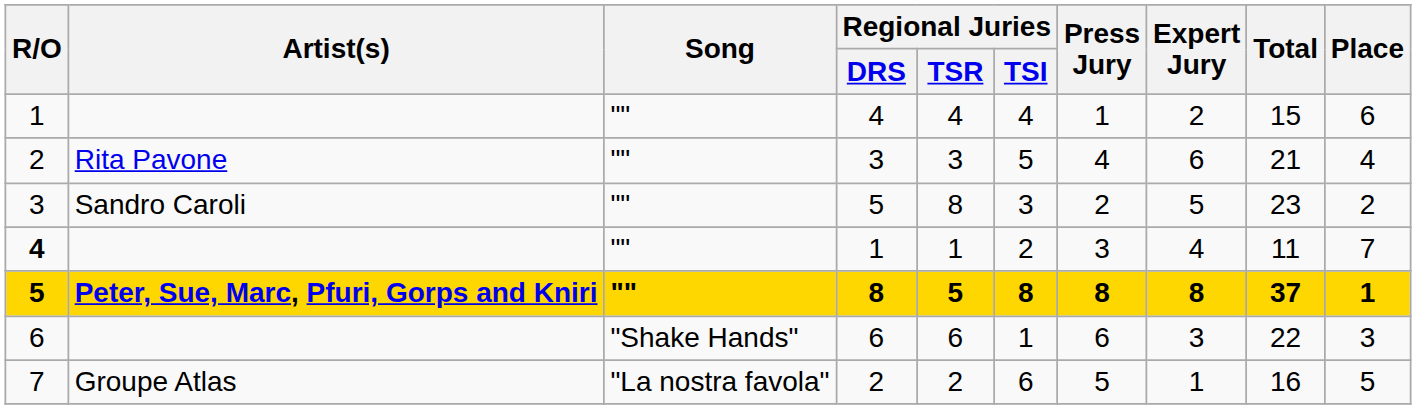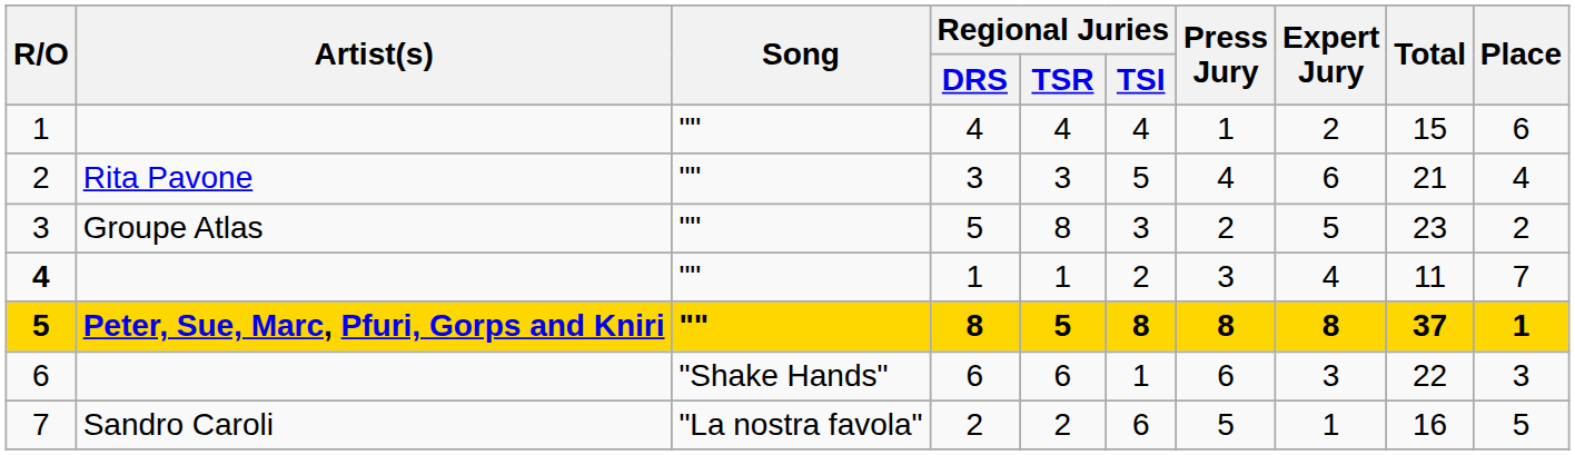row 5 | Artist(s): Sandro Caroli -> Groupe Atlas
row 9 | Artist(s): Groupe Atlas -> Sandro Caroli
